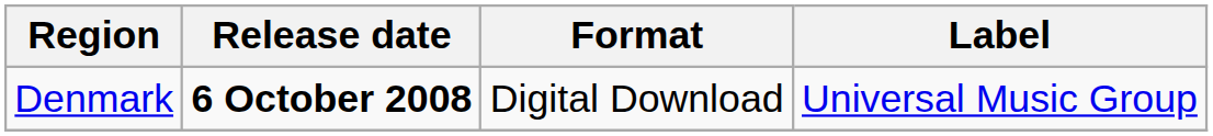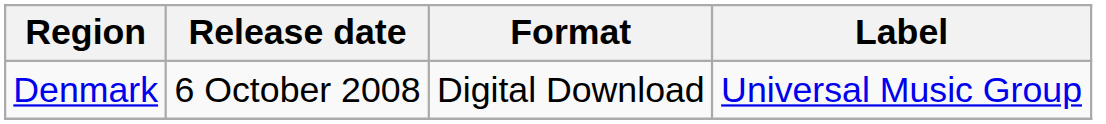Denmark | Release date: bold -> normal
